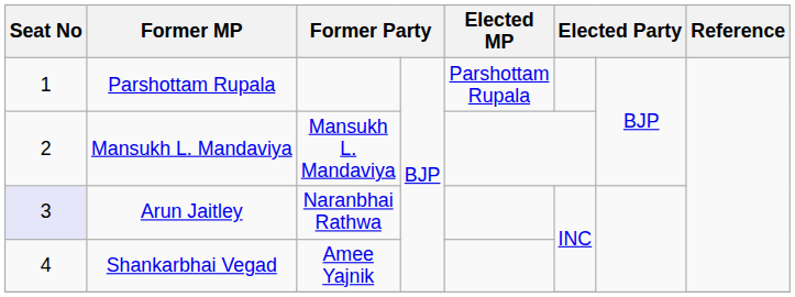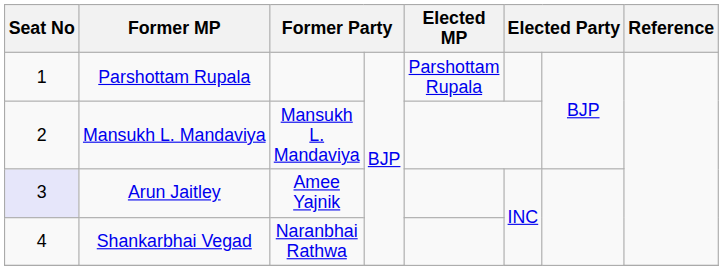Arun Jaitley | column 3: Naranbhai Rathwa -> Amee Yajnik
Shankarbhai Vegad | column 3: Amee Yajnik -> Naranbhai Rathwa
